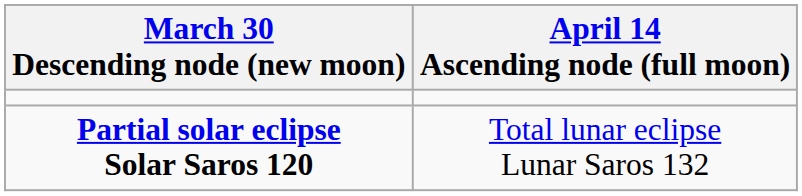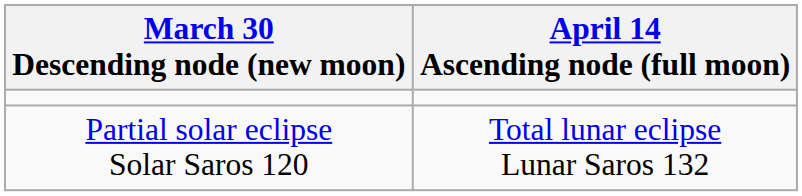row 3 | March 30 Descending node (new moon): bold -> normal
